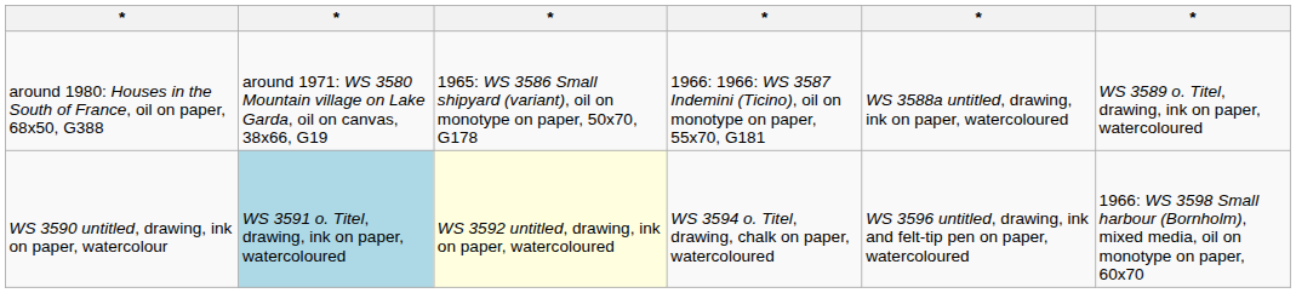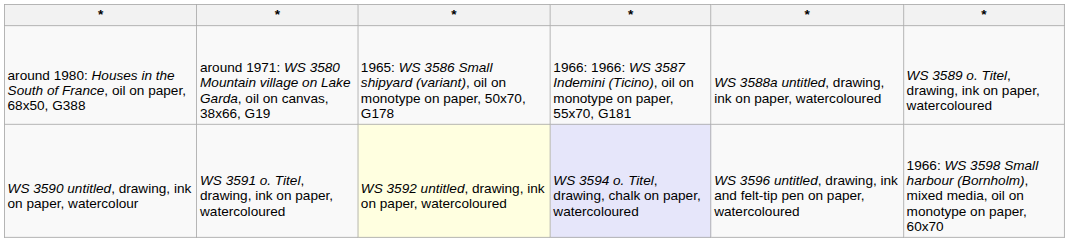WS 3590 untitled, drawing, ink on paper, watercolour | column 2: lightblue background -> no background
WS 3590 untitled, drawing, ink on paper, watercolour | column 4: no background -> lavender background
